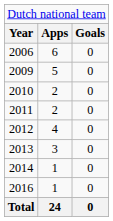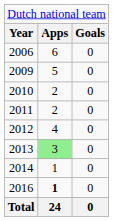2013 | column 2: no background -> lightgreen background
2016 | column 2: normal -> bold
